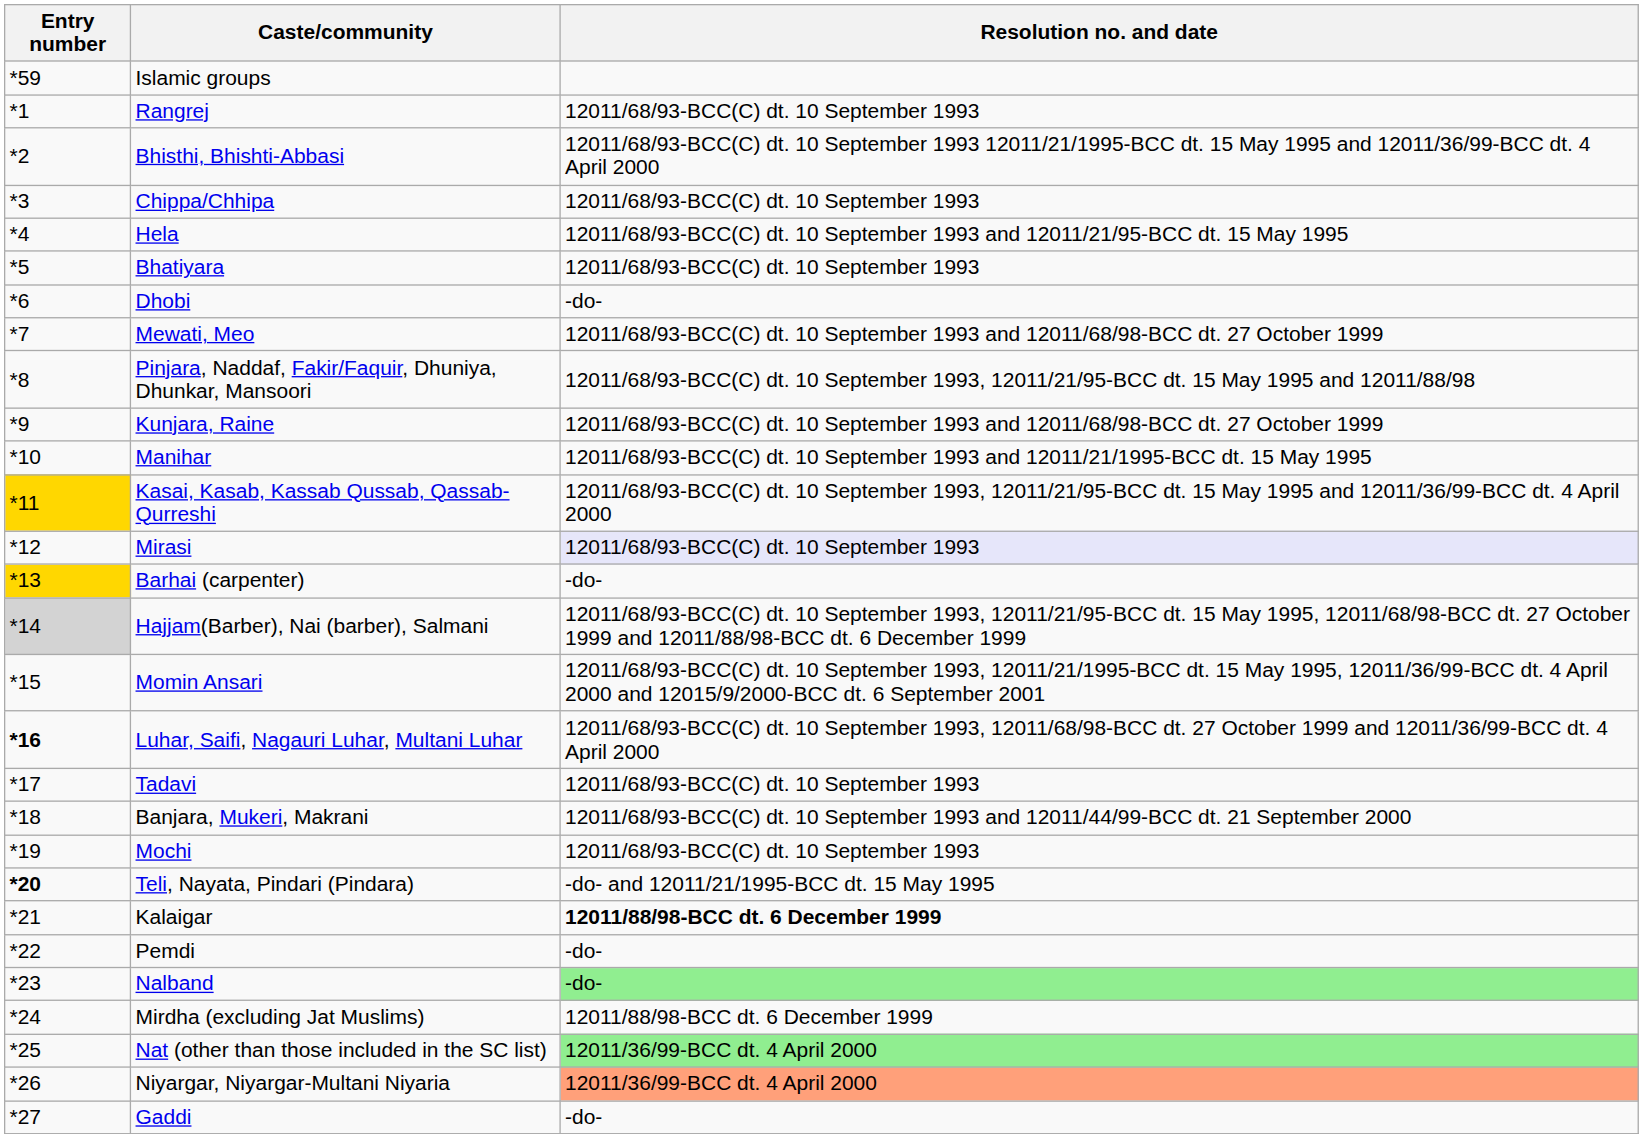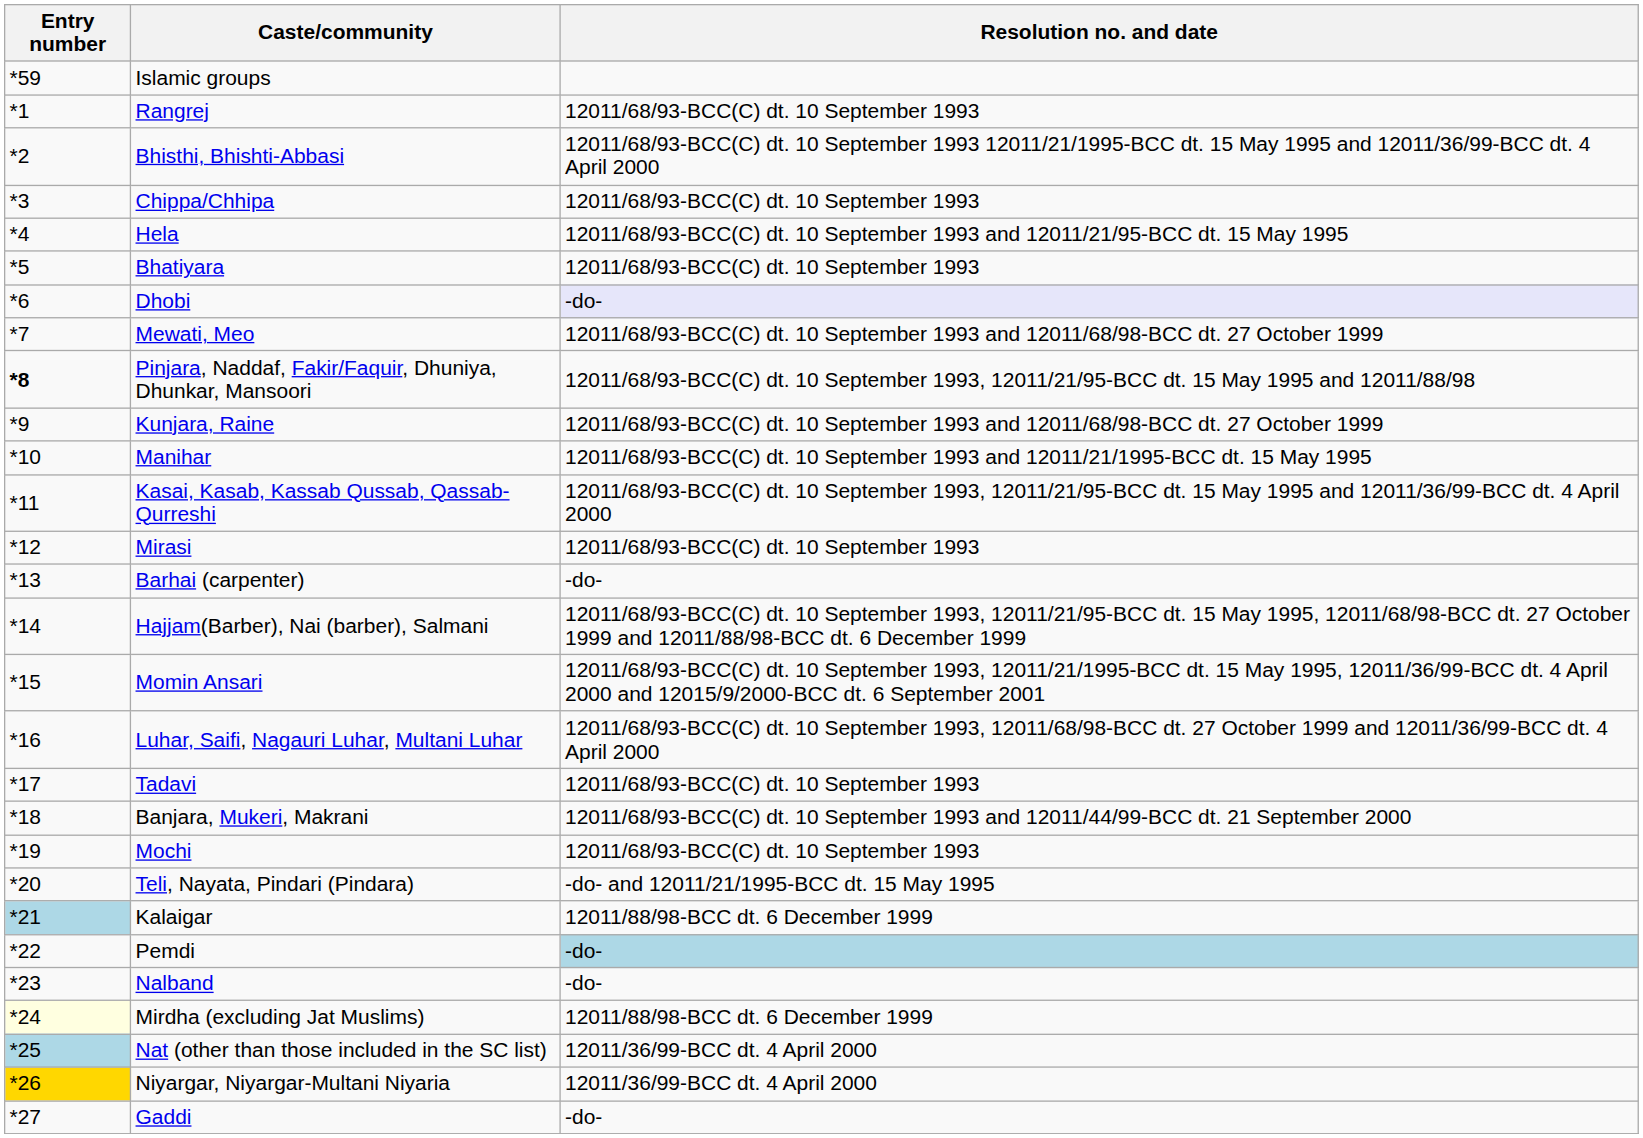Dhobi | Resolution no. and date: no background -> lavender background
Pinjara, Naddaf, Fakir/Faquir, Dhuniya, Dhunkar, Mansoori | Entry number: normal -> bold
Kasai, Kasab, Kassab Qussab, Qassab-Qurreshi | Entry number: gold background -> no background
Mirasi | Resolution no. and date: lavender background -> no background
Barhai (carpenter) | Entry number: gold background -> no background
Hajjam(Barber), Nai (barber), Salmani | Entry number: lightgrey background -> no background
Luhar, Saifi, Nagauri Luhar, Multani Luhar | Entry number: bold -> normal
Teli, Nayata, Pindari (Pindara) | Entry number: bold -> normal
Kalaigar | Entry number: no background -> lightblue background
Kalaigar | Resolution no. and date: bold -> normal
Pemdi | Resolution no. and date: no background -> lightblue background
Nalband | Resolution no. and date: lightgreen background -> no background
Mirdha (excluding Jat Muslims) | Entry number: no background -> lightyellow background
Nat (other than those included in the SC list) | Entry number: no background -> lightblue background
Nat (other than those included in the SC list) | Resolution no. and date: lightgreen background -> no background
Niyargar, Niyargar-Multani Niyaria | Entry number: no background -> gold background
Niyargar, Niyargar-Multani Niyaria | Resolution no. and date: lightsalmon background -> no background
